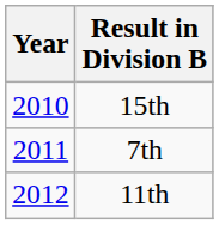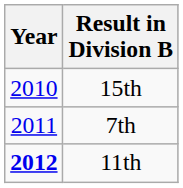11th | Year: normal -> bold
